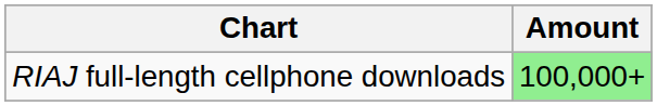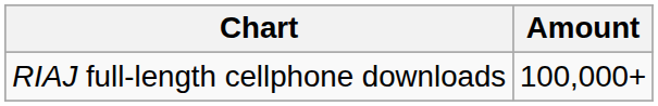RIAJ full-length cellphone downloads | Amount: lightgreen background -> no background
